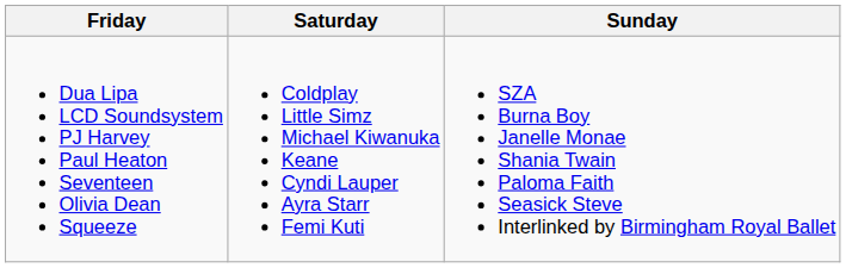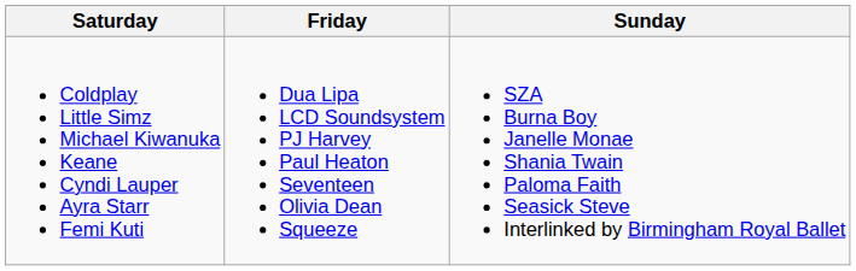columns swapped: Friday <-> Saturday
